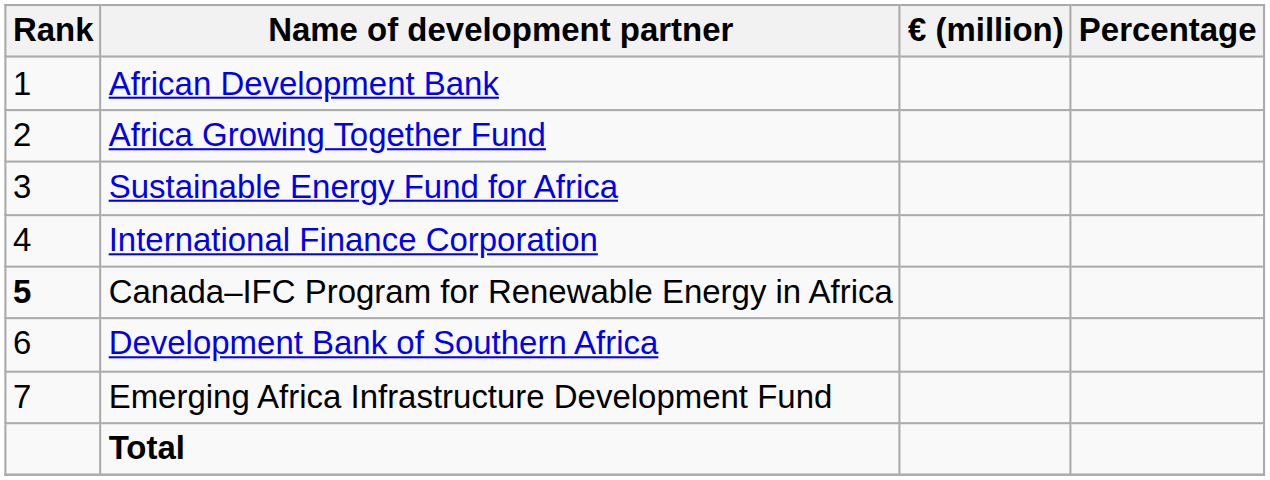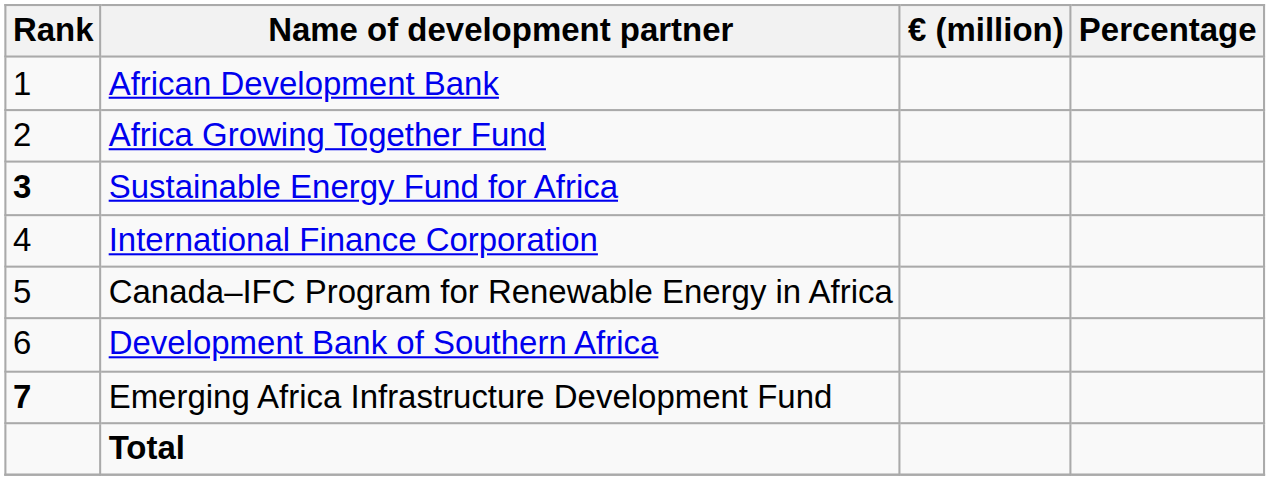Sustainable Energy Fund for Africa | Rank: normal -> bold
Canada–IFC Program for Renewable Energy in Africa | Rank: bold -> normal
Emerging Africa Infrastructure Development Fund | Rank: normal -> bold
